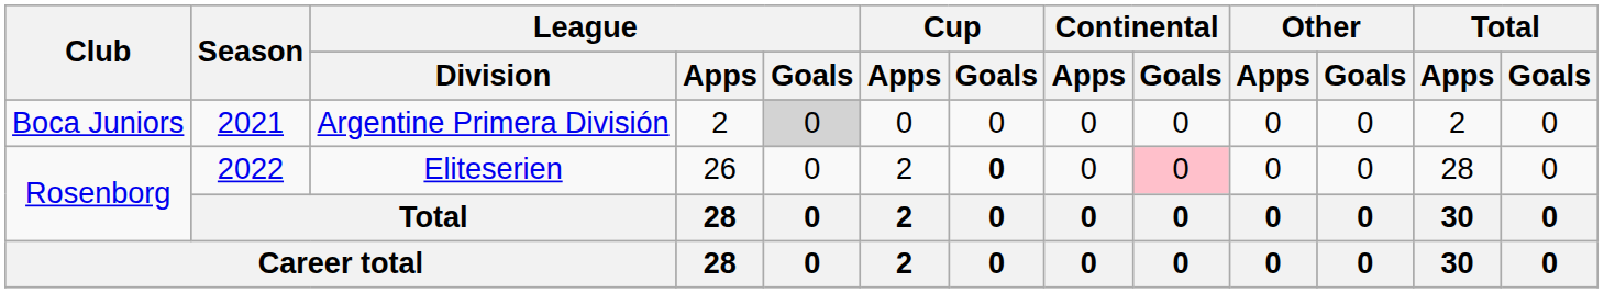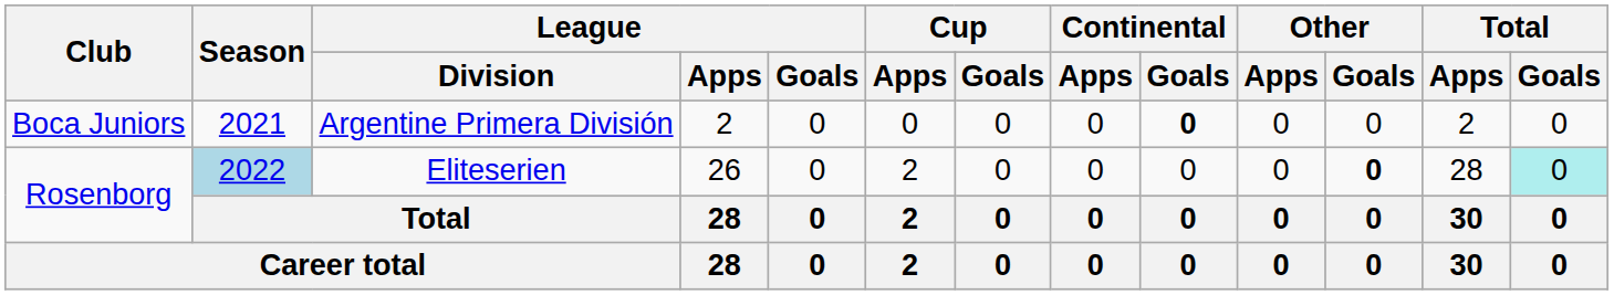Boca Juniors | League / Goals: lightgrey background -> no background
Boca Juniors | Continental / Goals: normal -> bold
Rosenborg / Eliteserien | Season: no background -> lightblue background
Rosenborg / Eliteserien | Cup / Goals: bold -> normal
Rosenborg / Eliteserien | Continental / Goals: pink background -> no background
Rosenborg / Eliteserien | Other / Goals: normal -> bold
Rosenborg / Eliteserien | Total / Goals: no background -> paleturquoise background
